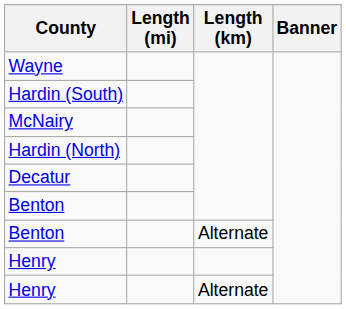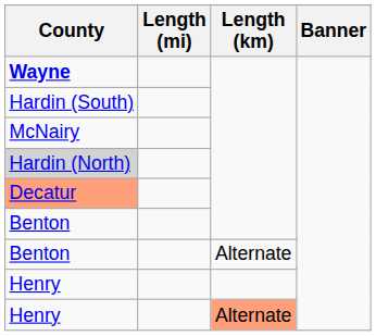Wayne | County: normal -> bold
Hardin (North) | County: no background -> lightgrey background
Decatur | County: no background -> lightsalmon background
Henry / Alternate | Length (km): no background -> lightsalmon background
